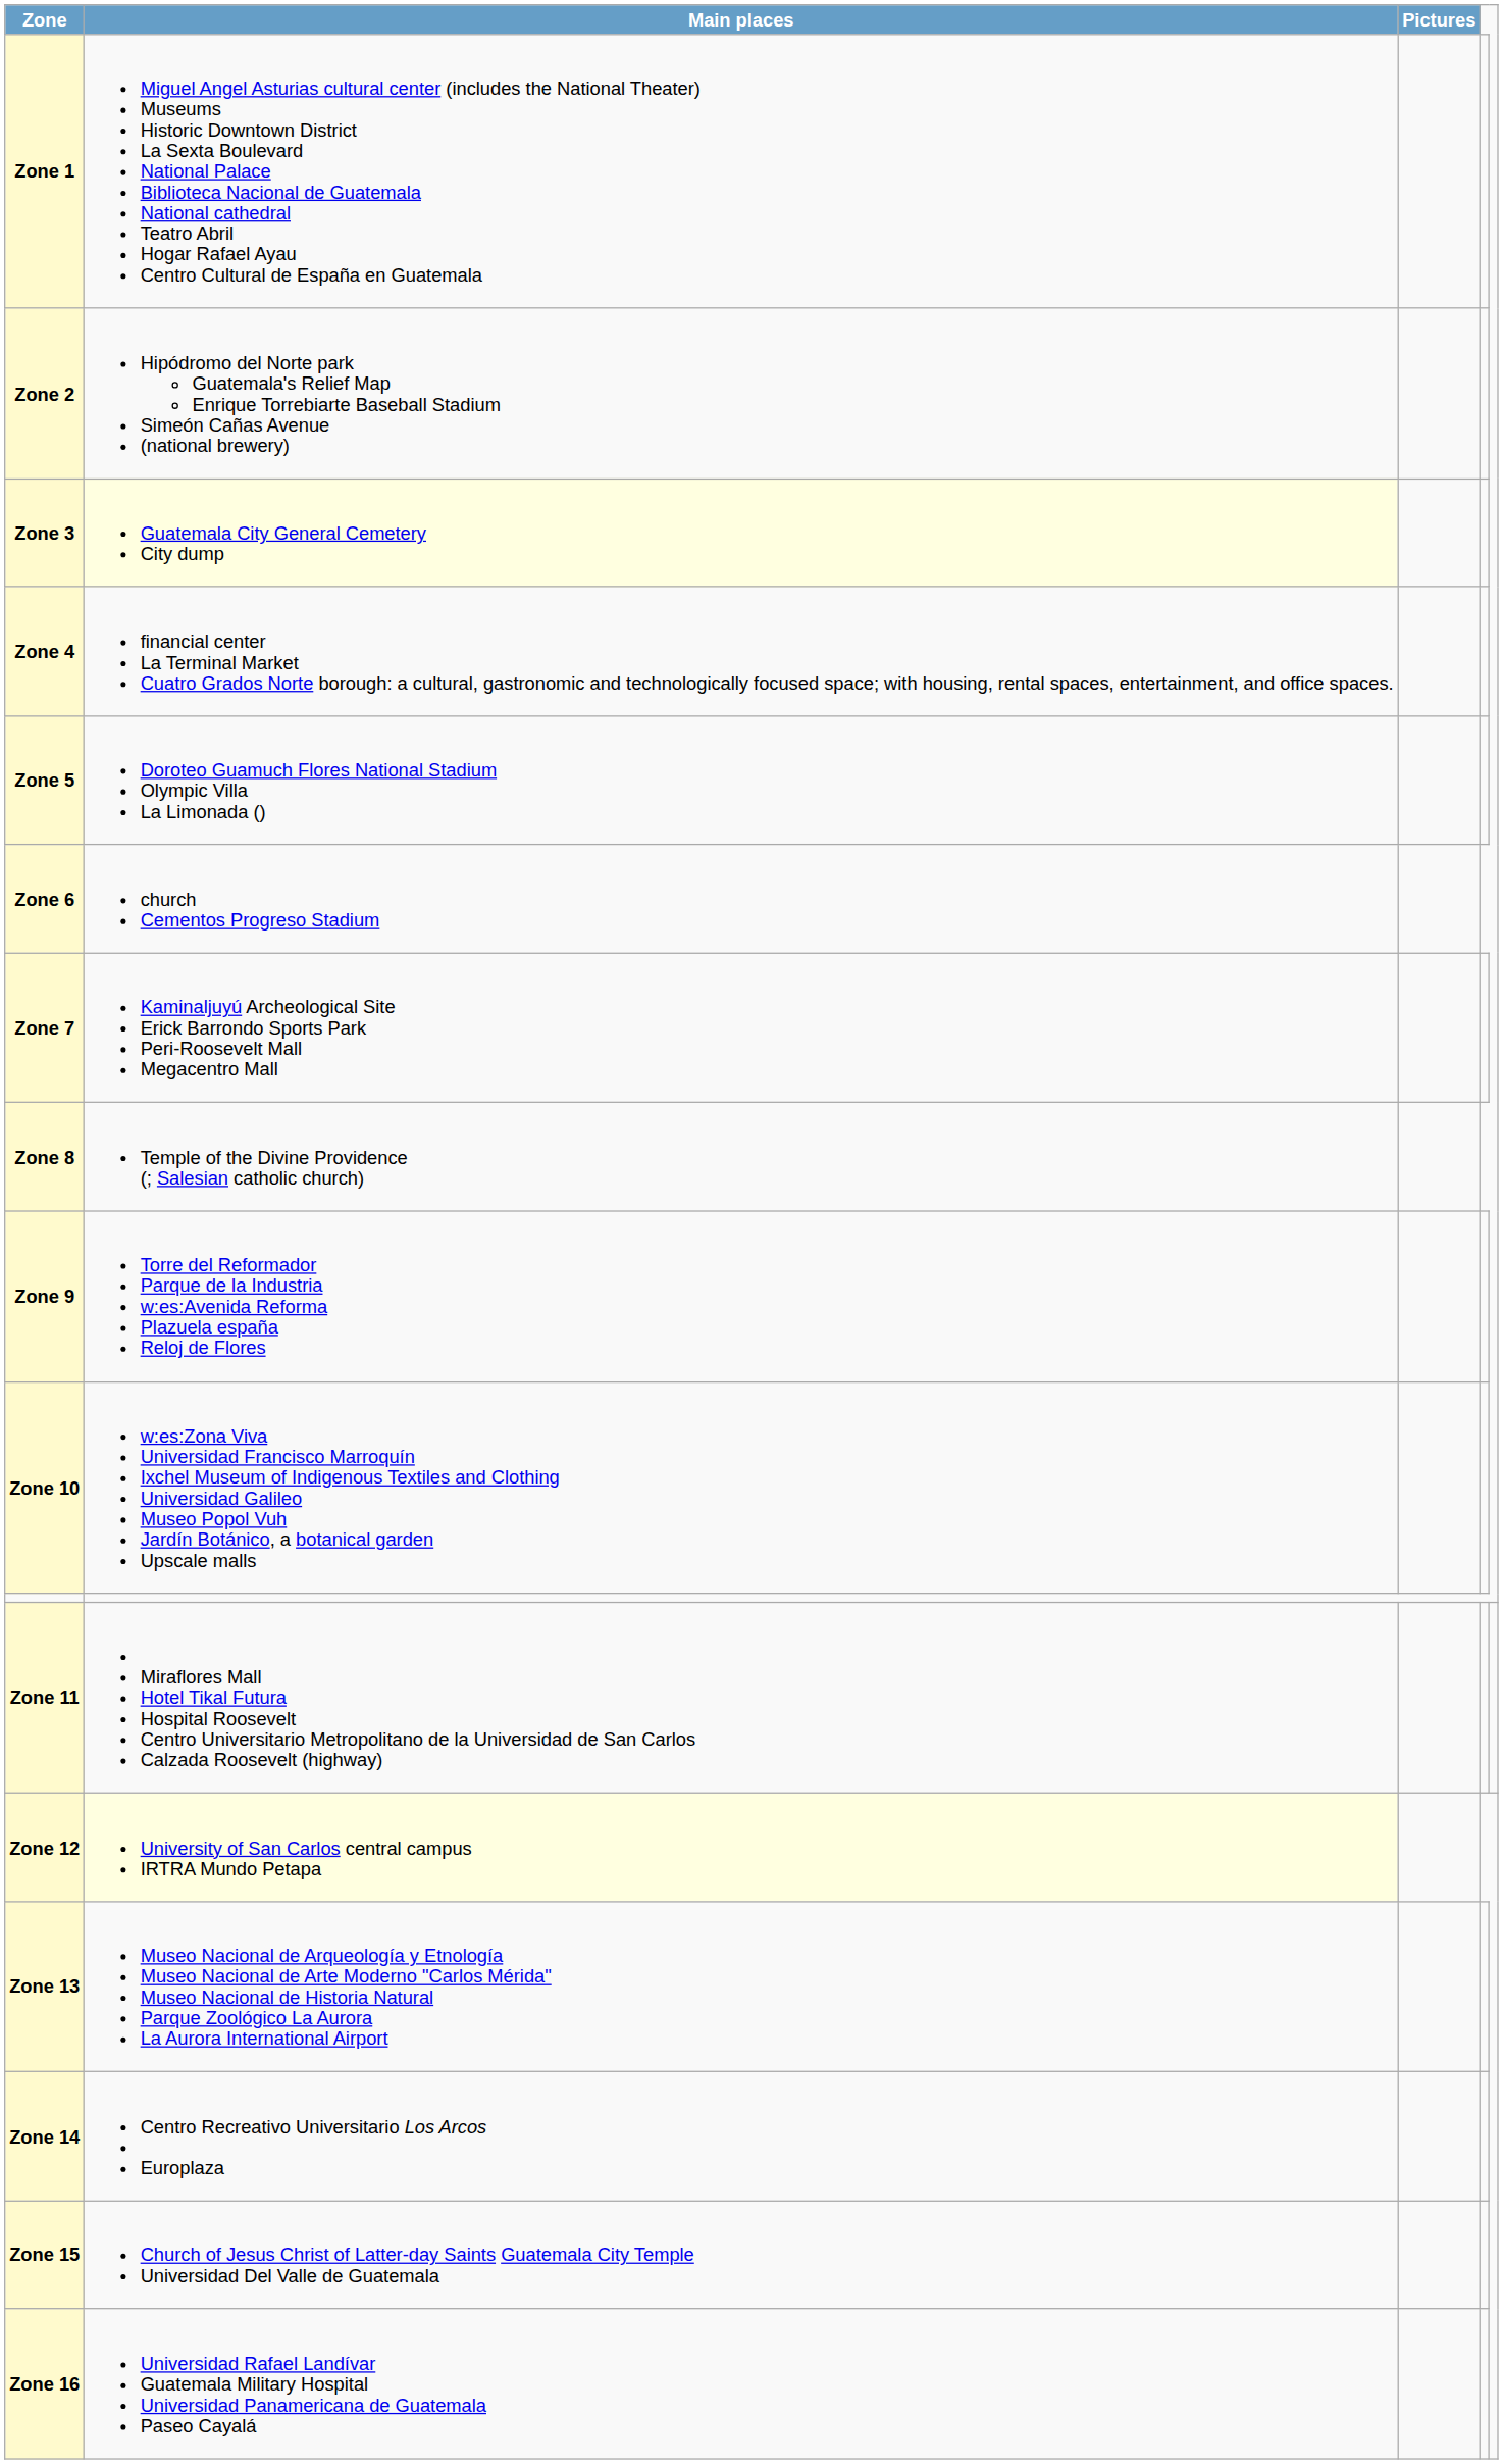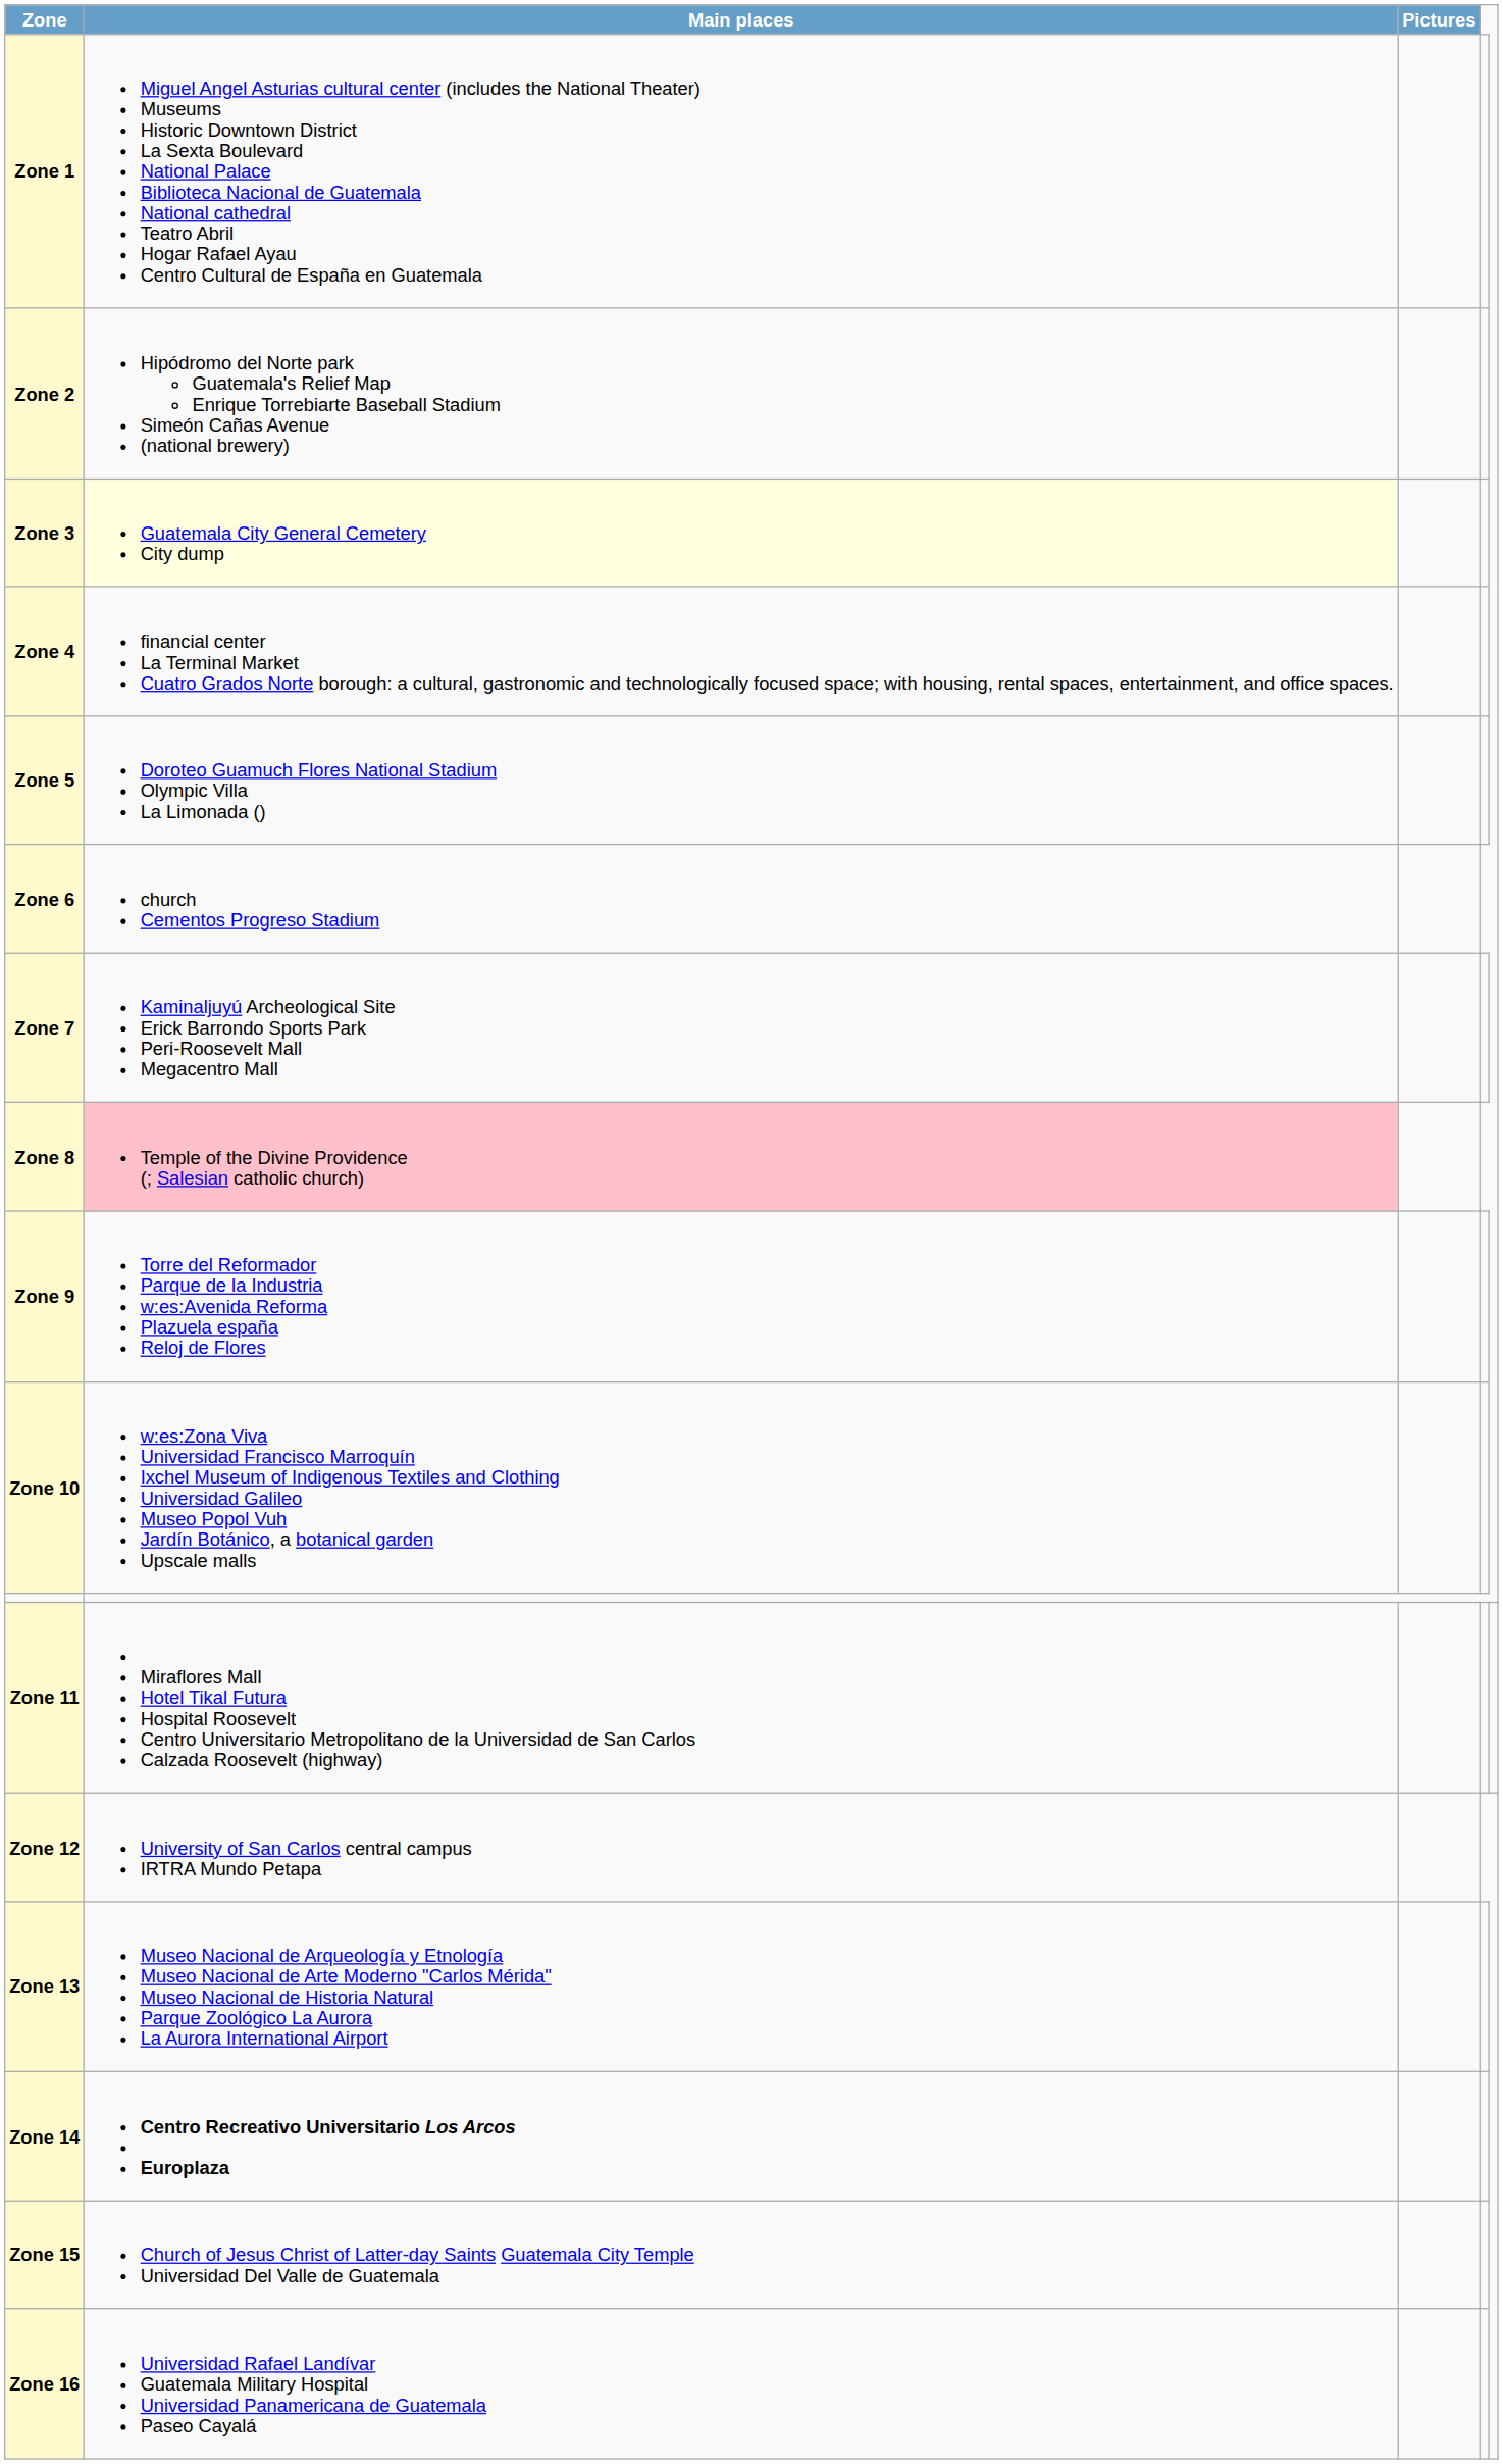Zone 8 | Main places: no background -> pink background
Zone 12 | Main places: lightyellow background -> no background
Zone 14 | Main places: normal -> bold
